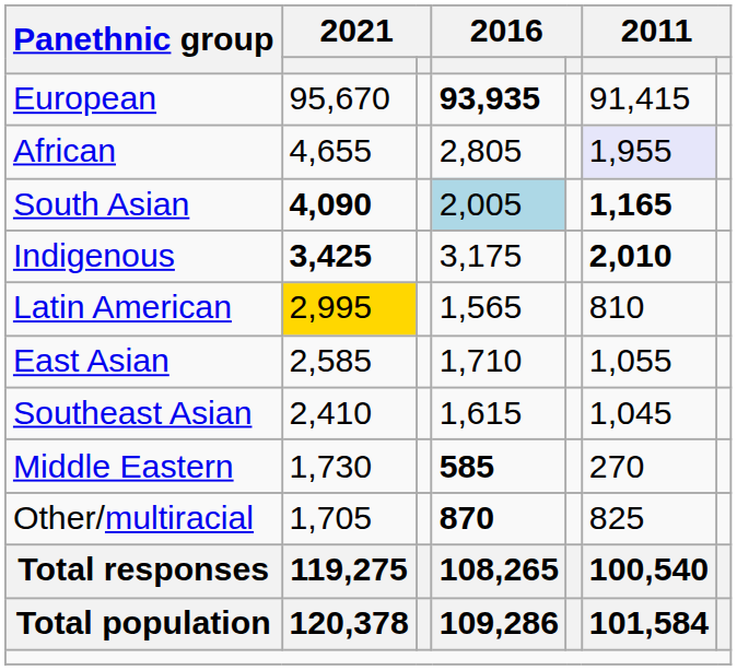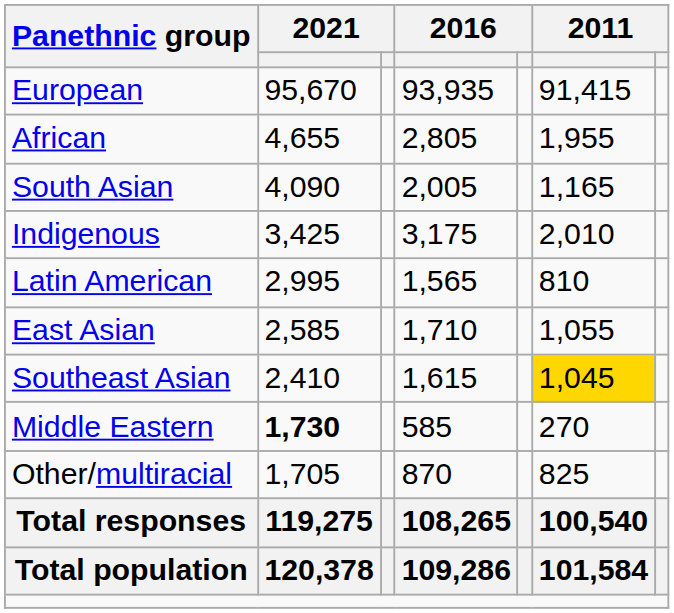European | column 4: bold -> normal
African | column 6: lavender background -> no background
South Asian | column 2: bold -> normal
South Asian | column 4: lightblue background -> no background
South Asian | column 6: bold -> normal
Indigenous | column 2: bold -> normal
Indigenous | column 6: bold -> normal
Latin American | column 2: gold background -> no background
Southeast Asian | column 6: no background -> gold background
Middle Eastern | column 2: normal -> bold
Middle Eastern | column 4: bold -> normal
Other/multiracial | column 4: bold -> normal
